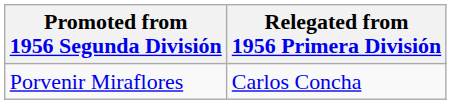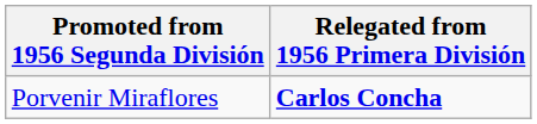Porvenir Miraflores | Relegated from 1956 Primera División: normal -> bold
